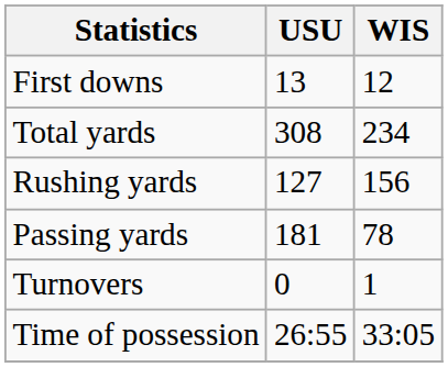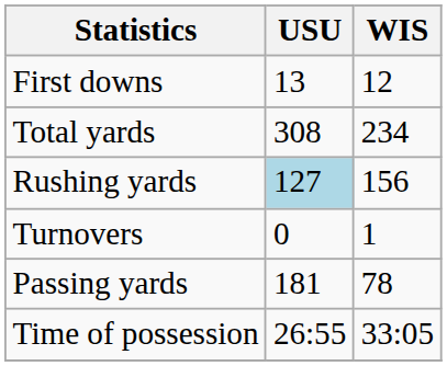Rushing yards | USU: no background -> lightblue background
rows swapped: Passing yards <-> Turnovers
